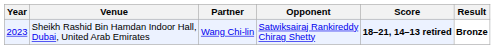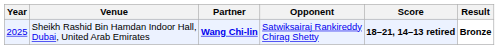row 2 | Year: 2023 -> 2025
row 2 | Partner: normal -> bold
